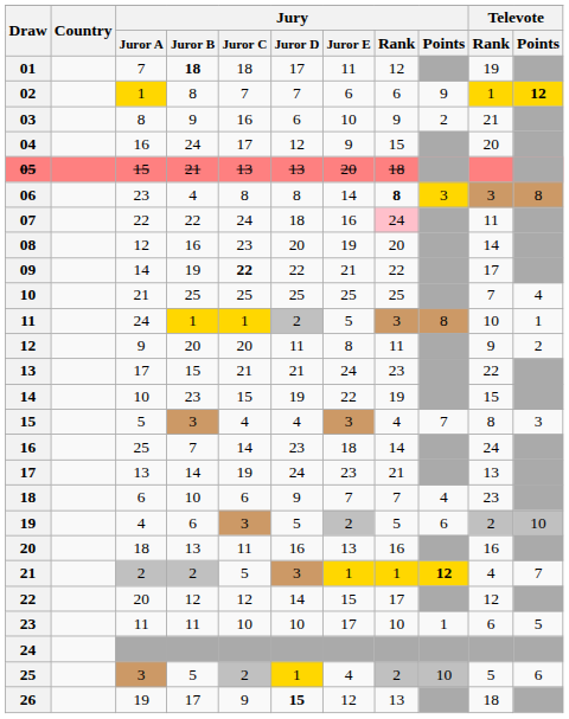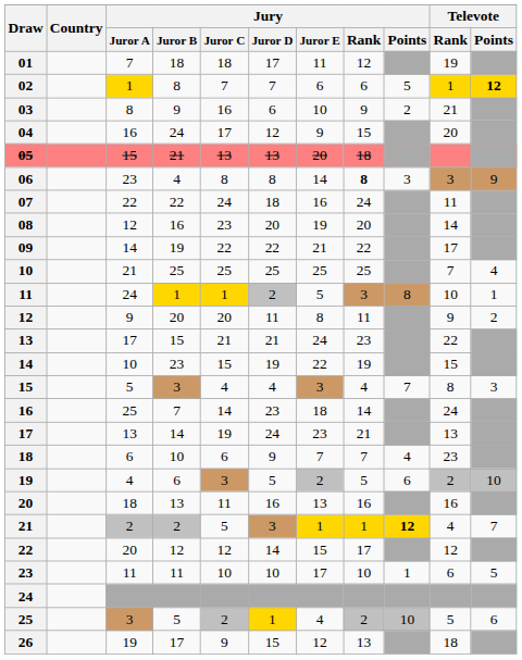01 | Jury / Juror B: bold -> normal
02 | Jury / Points: 9 -> 5
06 | Jury / Points: gold background -> no background
06 | Televote / Points: 8 -> 9
07 | Jury / Rank: pink background -> no background
09 | Jury / Juror C: bold -> normal
26 | Jury / Juror D: bold -> normal
